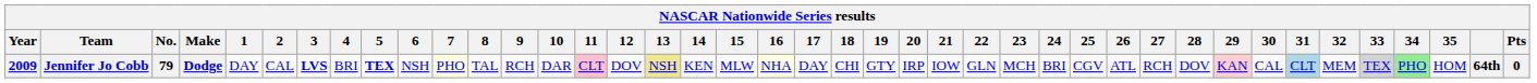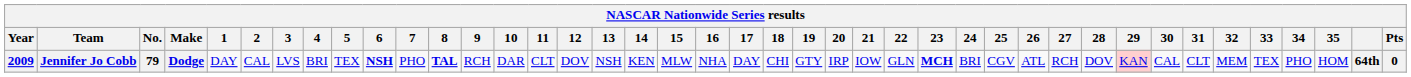Jennifer Jo Cobb | 3: bold -> normal
Jennifer Jo Cobb | 5: bold -> normal
Jennifer Jo Cobb | 6: normal -> bold
Jennifer Jo Cobb | 7: lightyellow background -> no background
Jennifer Jo Cobb | 8: normal -> bold
Jennifer Jo Cobb | 11: pink background -> no background
Jennifer Jo Cobb | 13: khaki background -> no background
Jennifer Jo Cobb | 16: lightyellow background -> no background
Jennifer Jo Cobb | 23: normal -> bold
Jennifer Jo Cobb | 31: lightblue background -> no background
Jennifer Jo Cobb | 33: lightgrey background -> no background
Jennifer Jo Cobb | 34: lightgreen background -> no background
